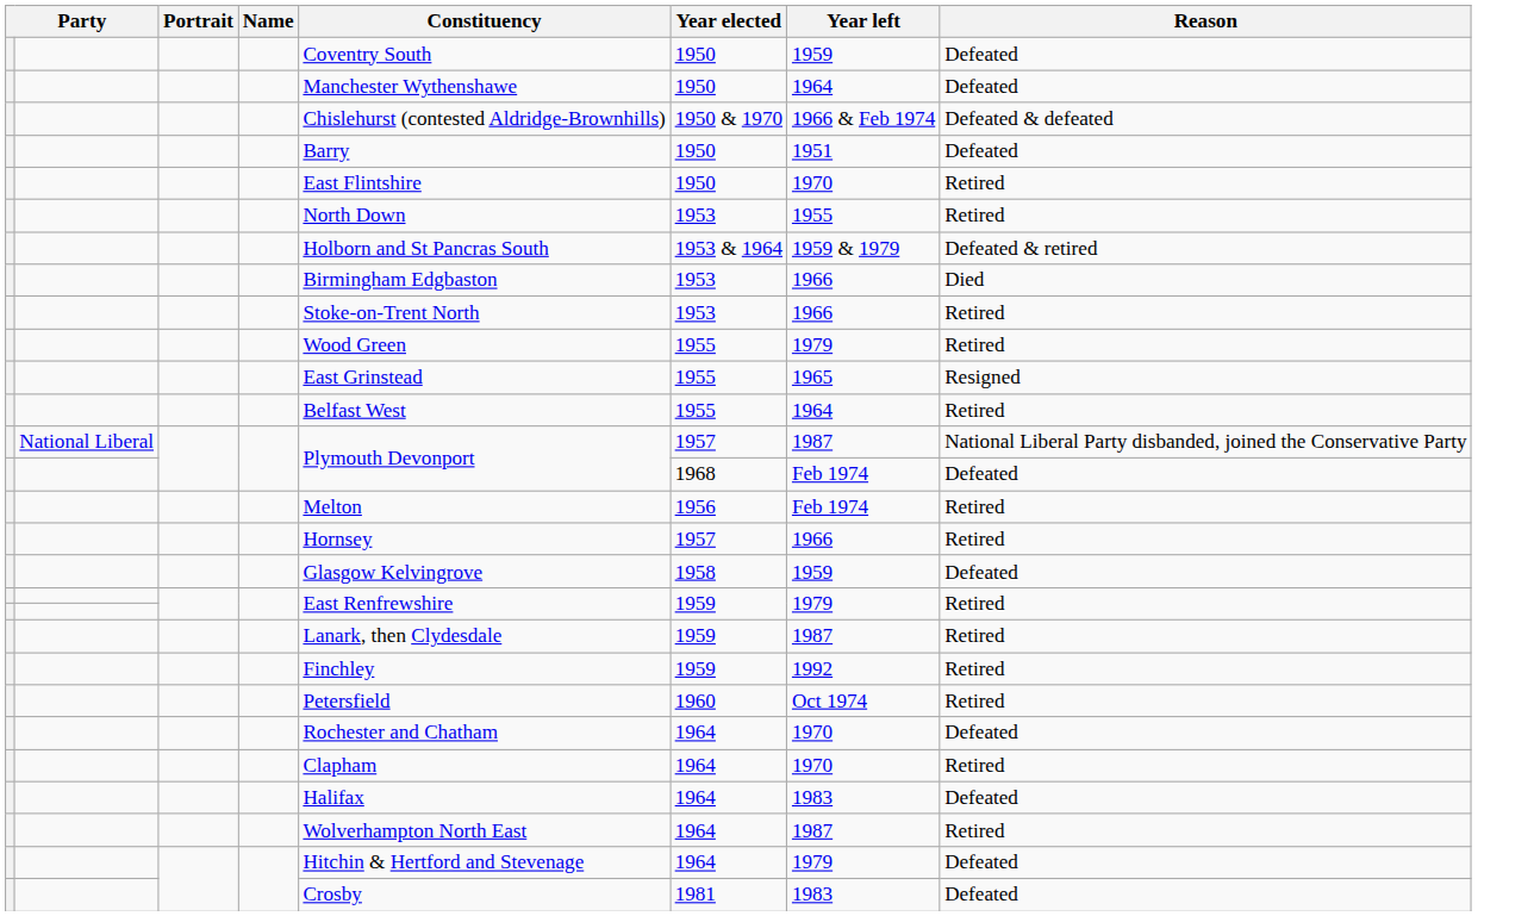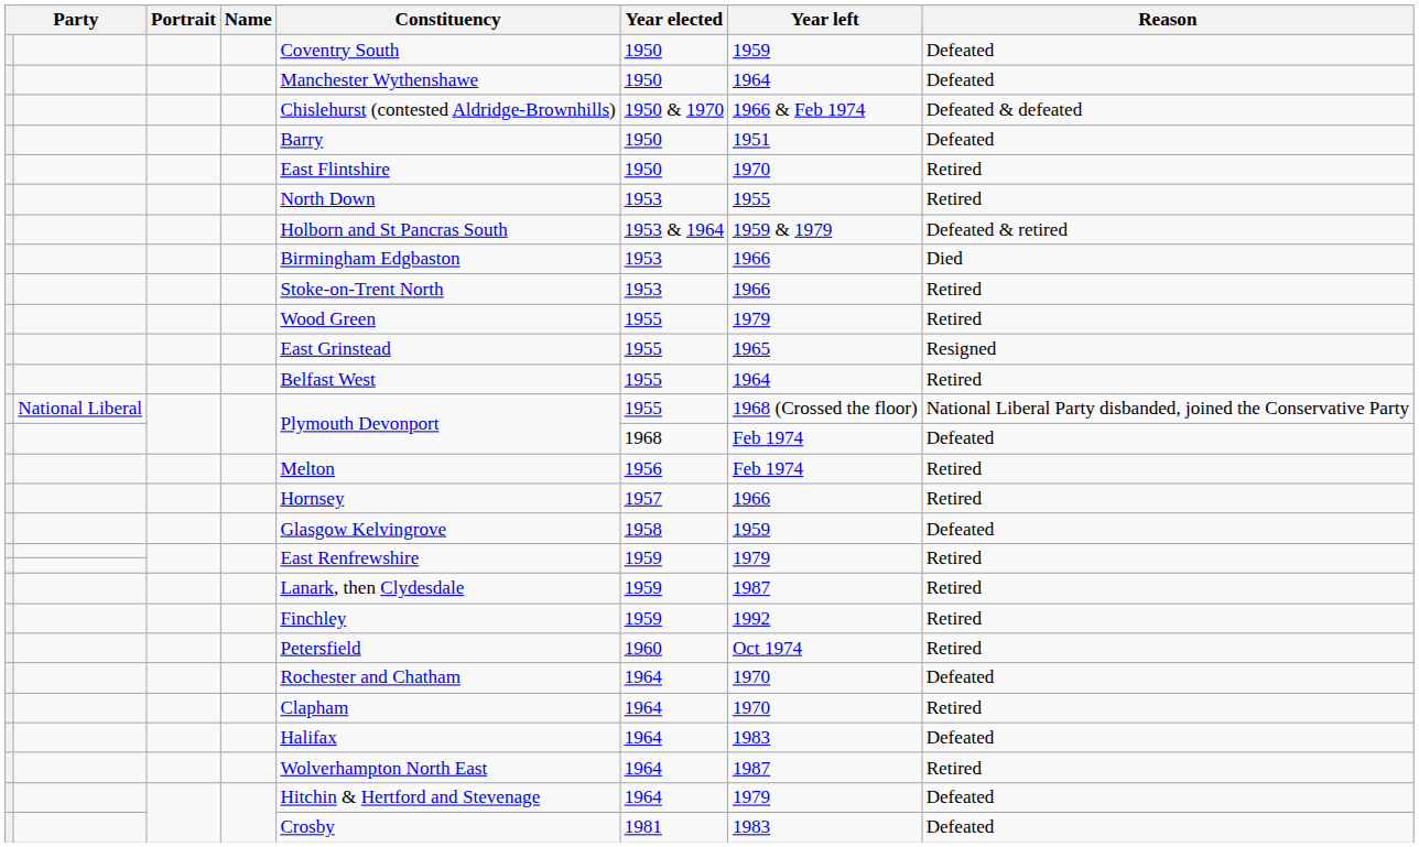National Liberal | Year elected: 1957 -> 1955
National Liberal | Year left: 1987 -> 1968 (Crossed the floor)
